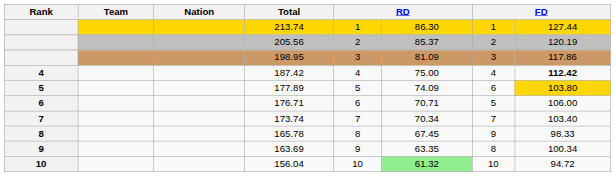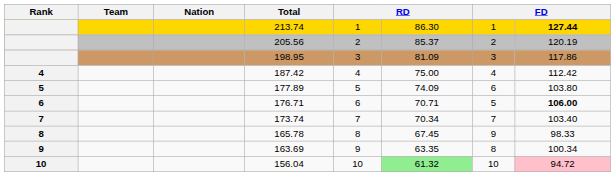213.74 | column 8: normal -> bold
187.42 | column 8: bold -> normal
177.89 | column 8: gold background -> no background
176.71 | column 8: normal -> bold
156.04 | column 8: no background -> pink background
